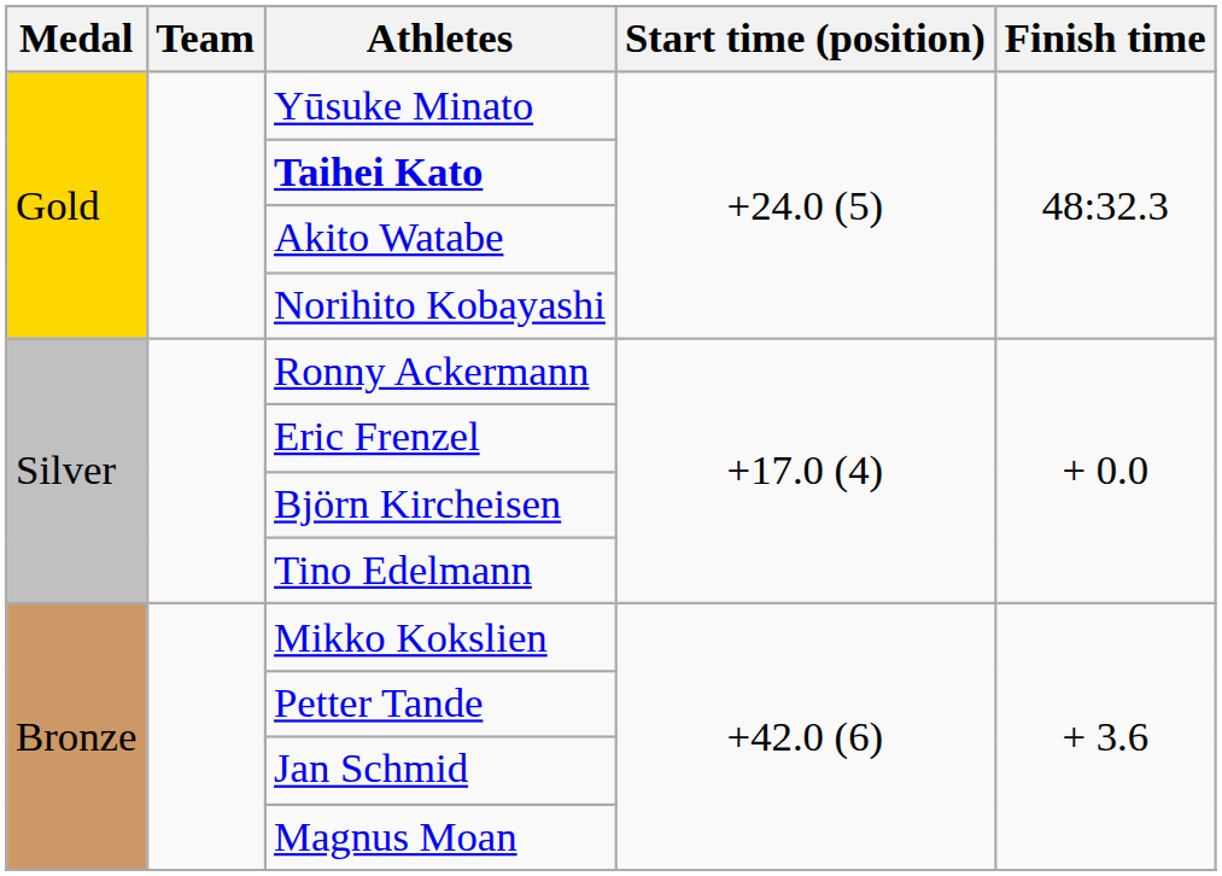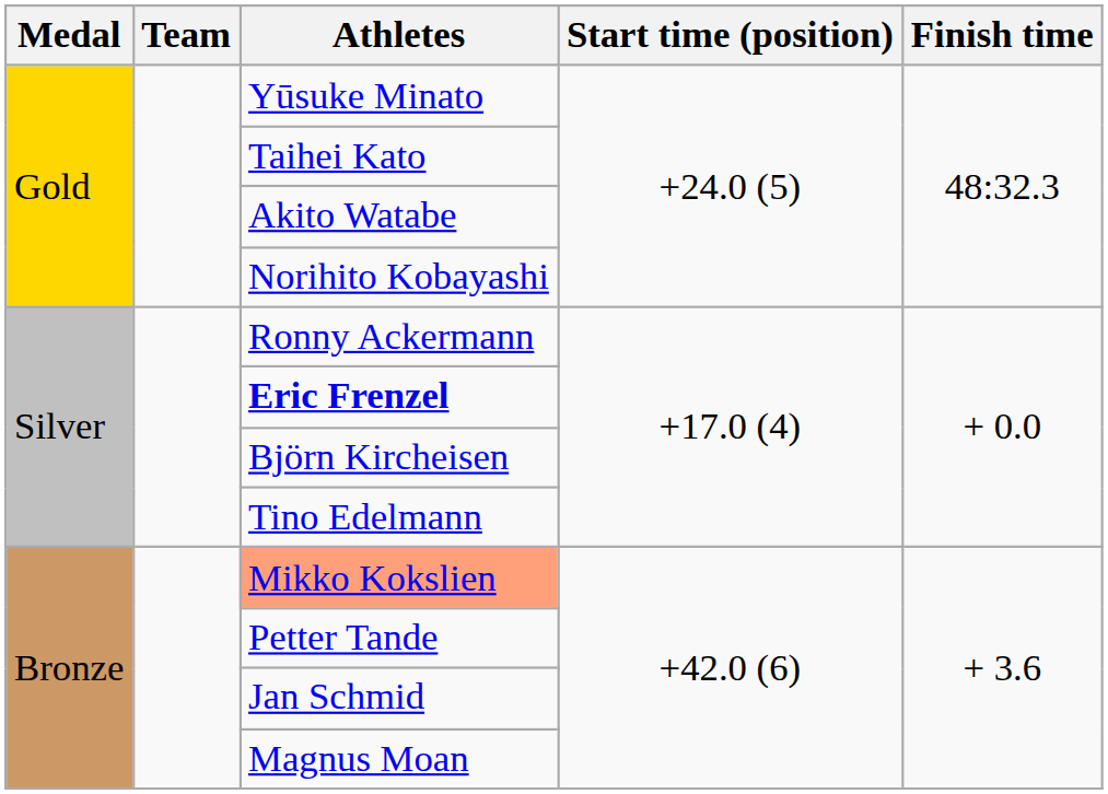Taihei Kato | Athletes: bold -> normal
Eric Frenzel | Athletes: normal -> bold
Mikko Kokslien | Athletes: no background -> lightsalmon background
